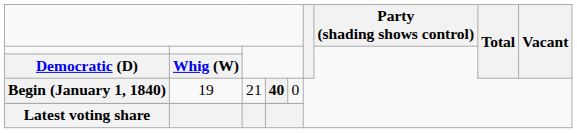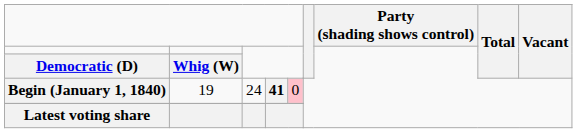Begin (January 1, 1840) | column 3: 21 -> 24
Begin (January 1, 1840) | column 4: 40 -> 41
Begin (January 1, 1840) | column 5: no background -> pink background
